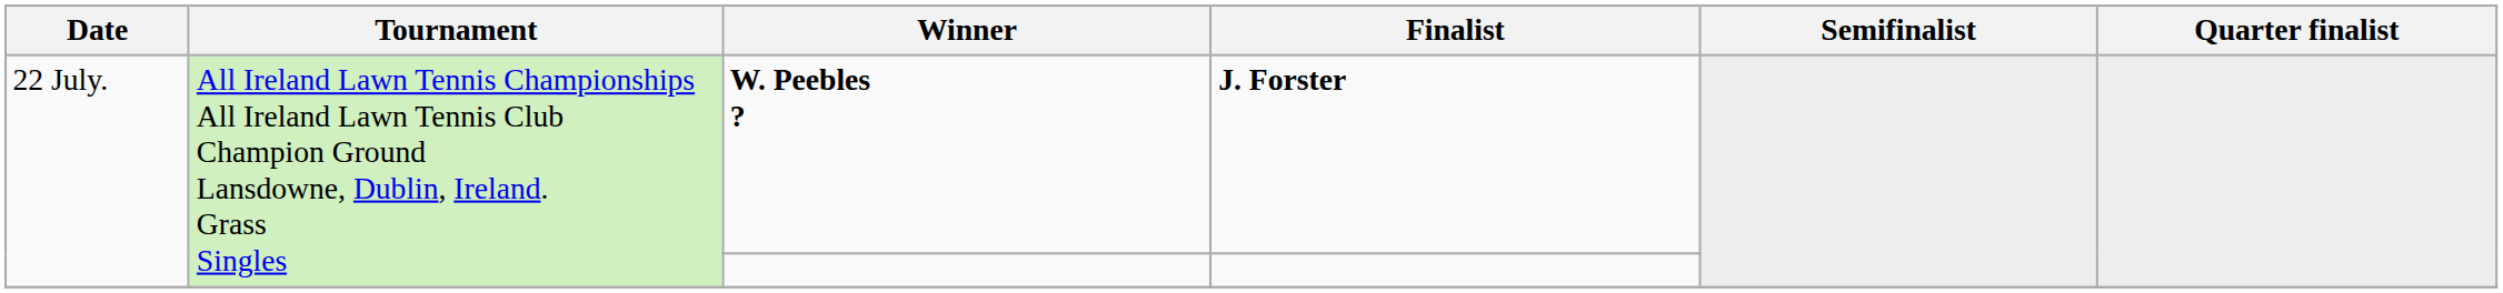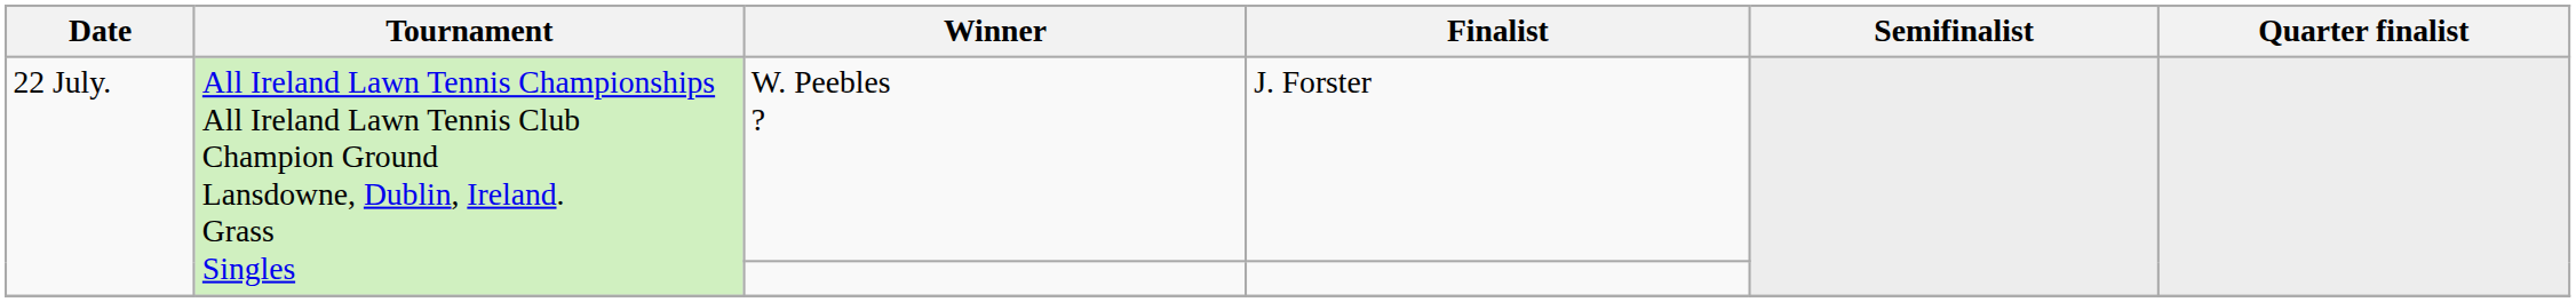row 2 | Winner: bold -> normal
row 2 | Finalist: bold -> normal
